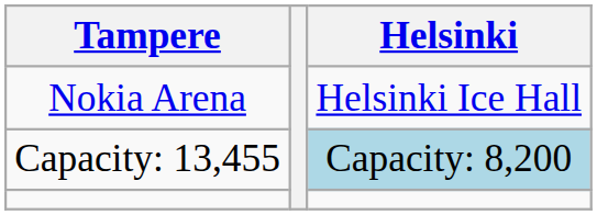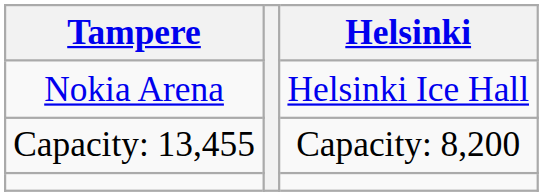Capacity: 13,455 | Helsinki: lightblue background -> no background
